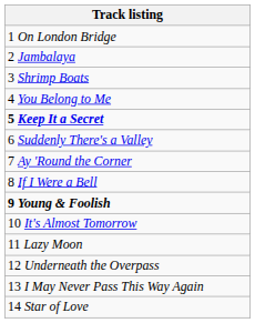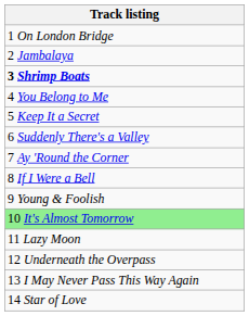row 4 | column 1: normal -> bold
row 6 | column 1: bold -> normal
row 10 | column 1: bold -> normal
row 11 | column 1: no background -> lightgreen background
